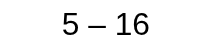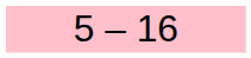row 1 | column 1: no background -> pink background
